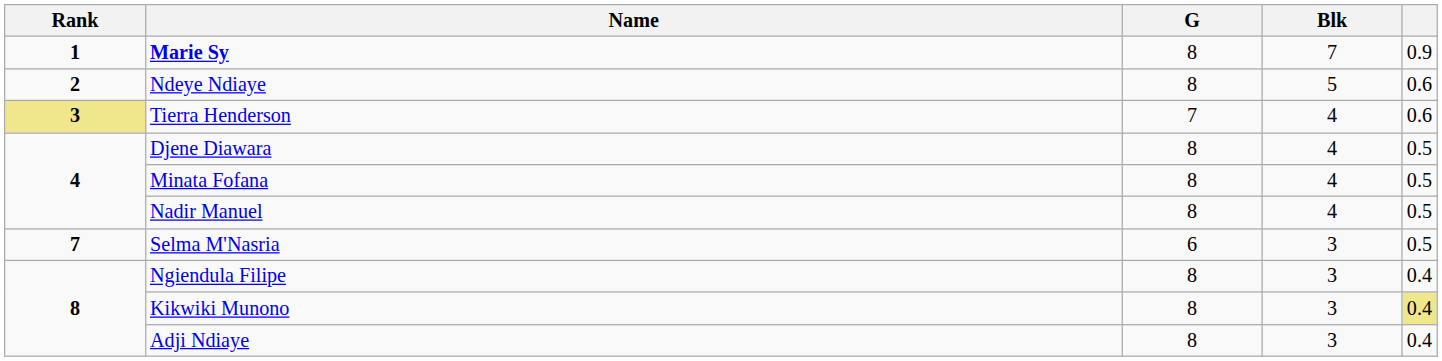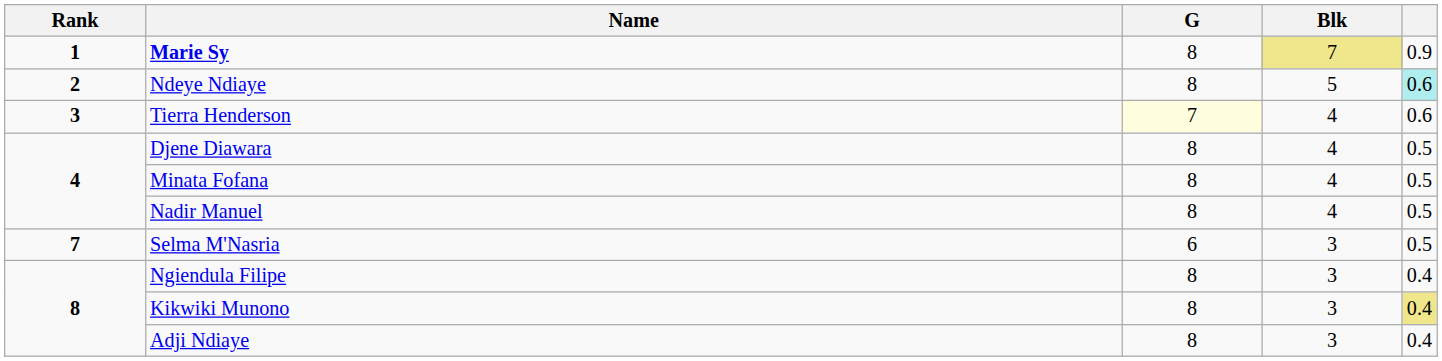Marie Sy | Blk: no background -> khaki background
Ndeye Ndiaye | column 5: no background -> paleturquoise background
Tierra Henderson | Rank: khaki background -> no background
Tierra Henderson | G: no background -> lightyellow background
